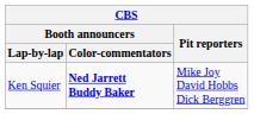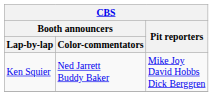Ken Squier | Booth announcers / Color-commentators: bold -> normal
